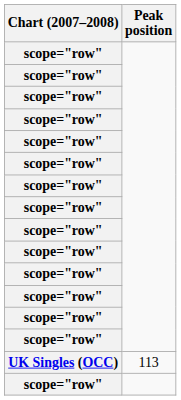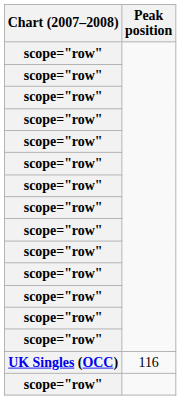UK Singles (OCC) | Peak position: 113 -> 116
